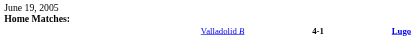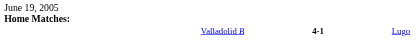Valladolid B | column 3: bold -> normal
